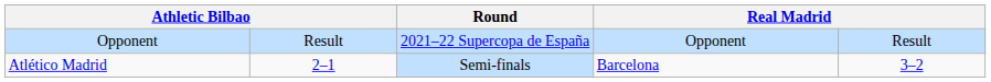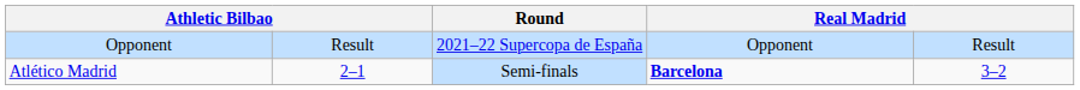Atlético Madrid | column 4: normal -> bold
